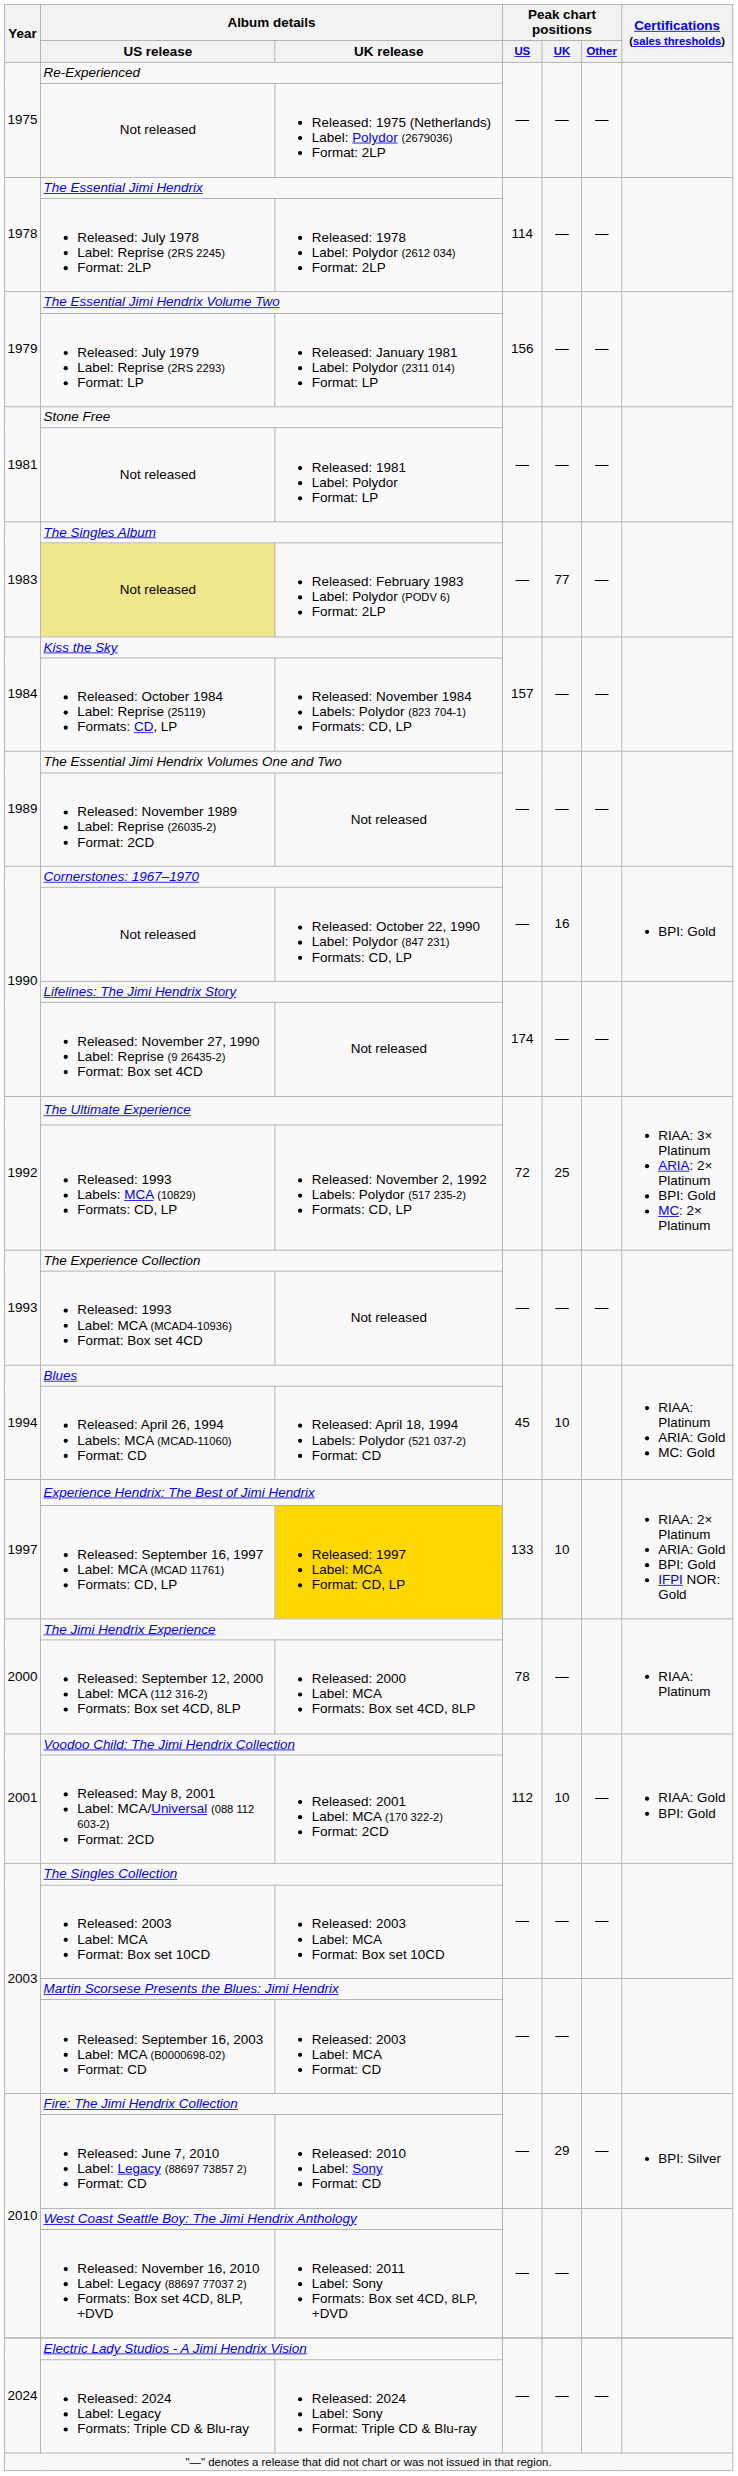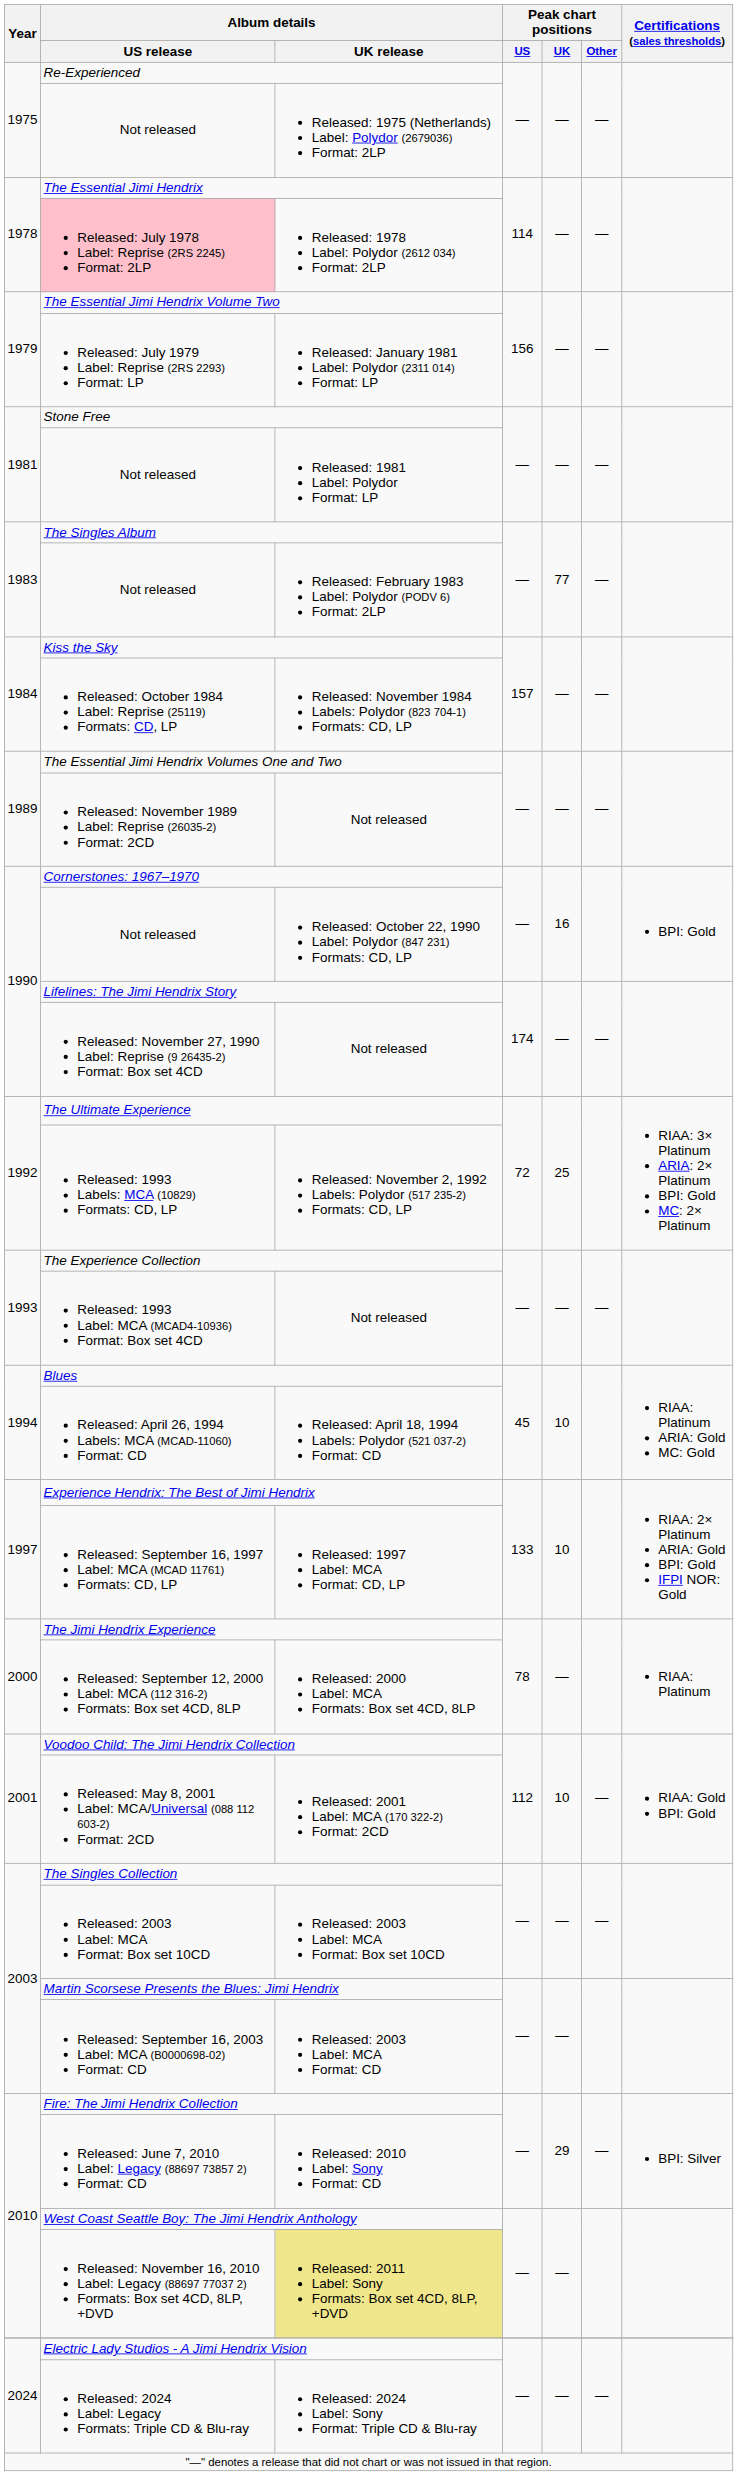Released: 1978 Label: Polydor (2612 034) Format: 2LP | Album details / US release: no background -> pink background
Released: February 1983 Label: Polydor (PODV 6) Format: 2LP | Album details / US release: khaki background -> no background
Released: 1997 Label: MCA Format: CD, LP | Album details / UK release: gold background -> no background
Released: 2011 Label: Sony Formats: Box set 4CD, 8LP, +DVD | Album details / UK release: no background -> khaki background
